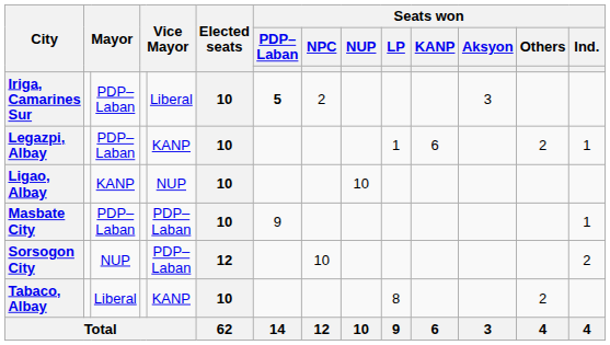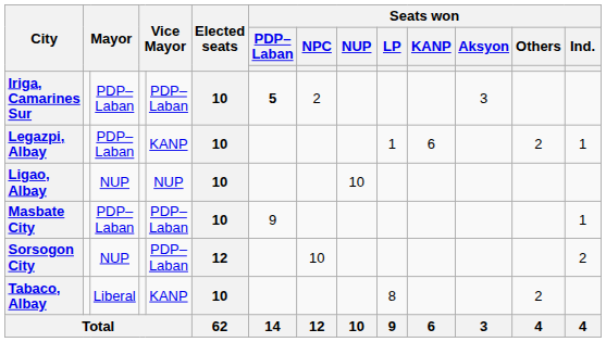Iriga, Camarines Sur | column 5: Liberal -> PDP–Laban
Ligao, Albay | column 3: KANP -> NUP
